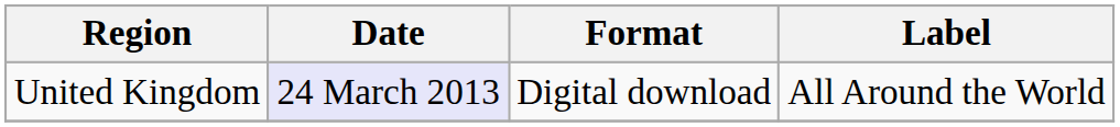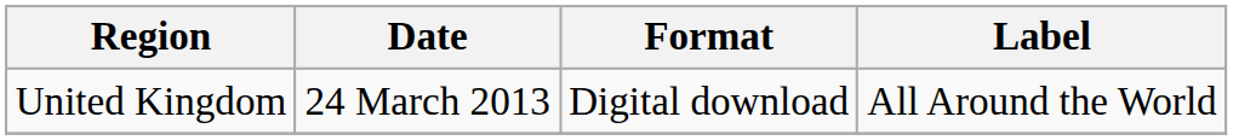United Kingdom | Date: lavender background -> no background
